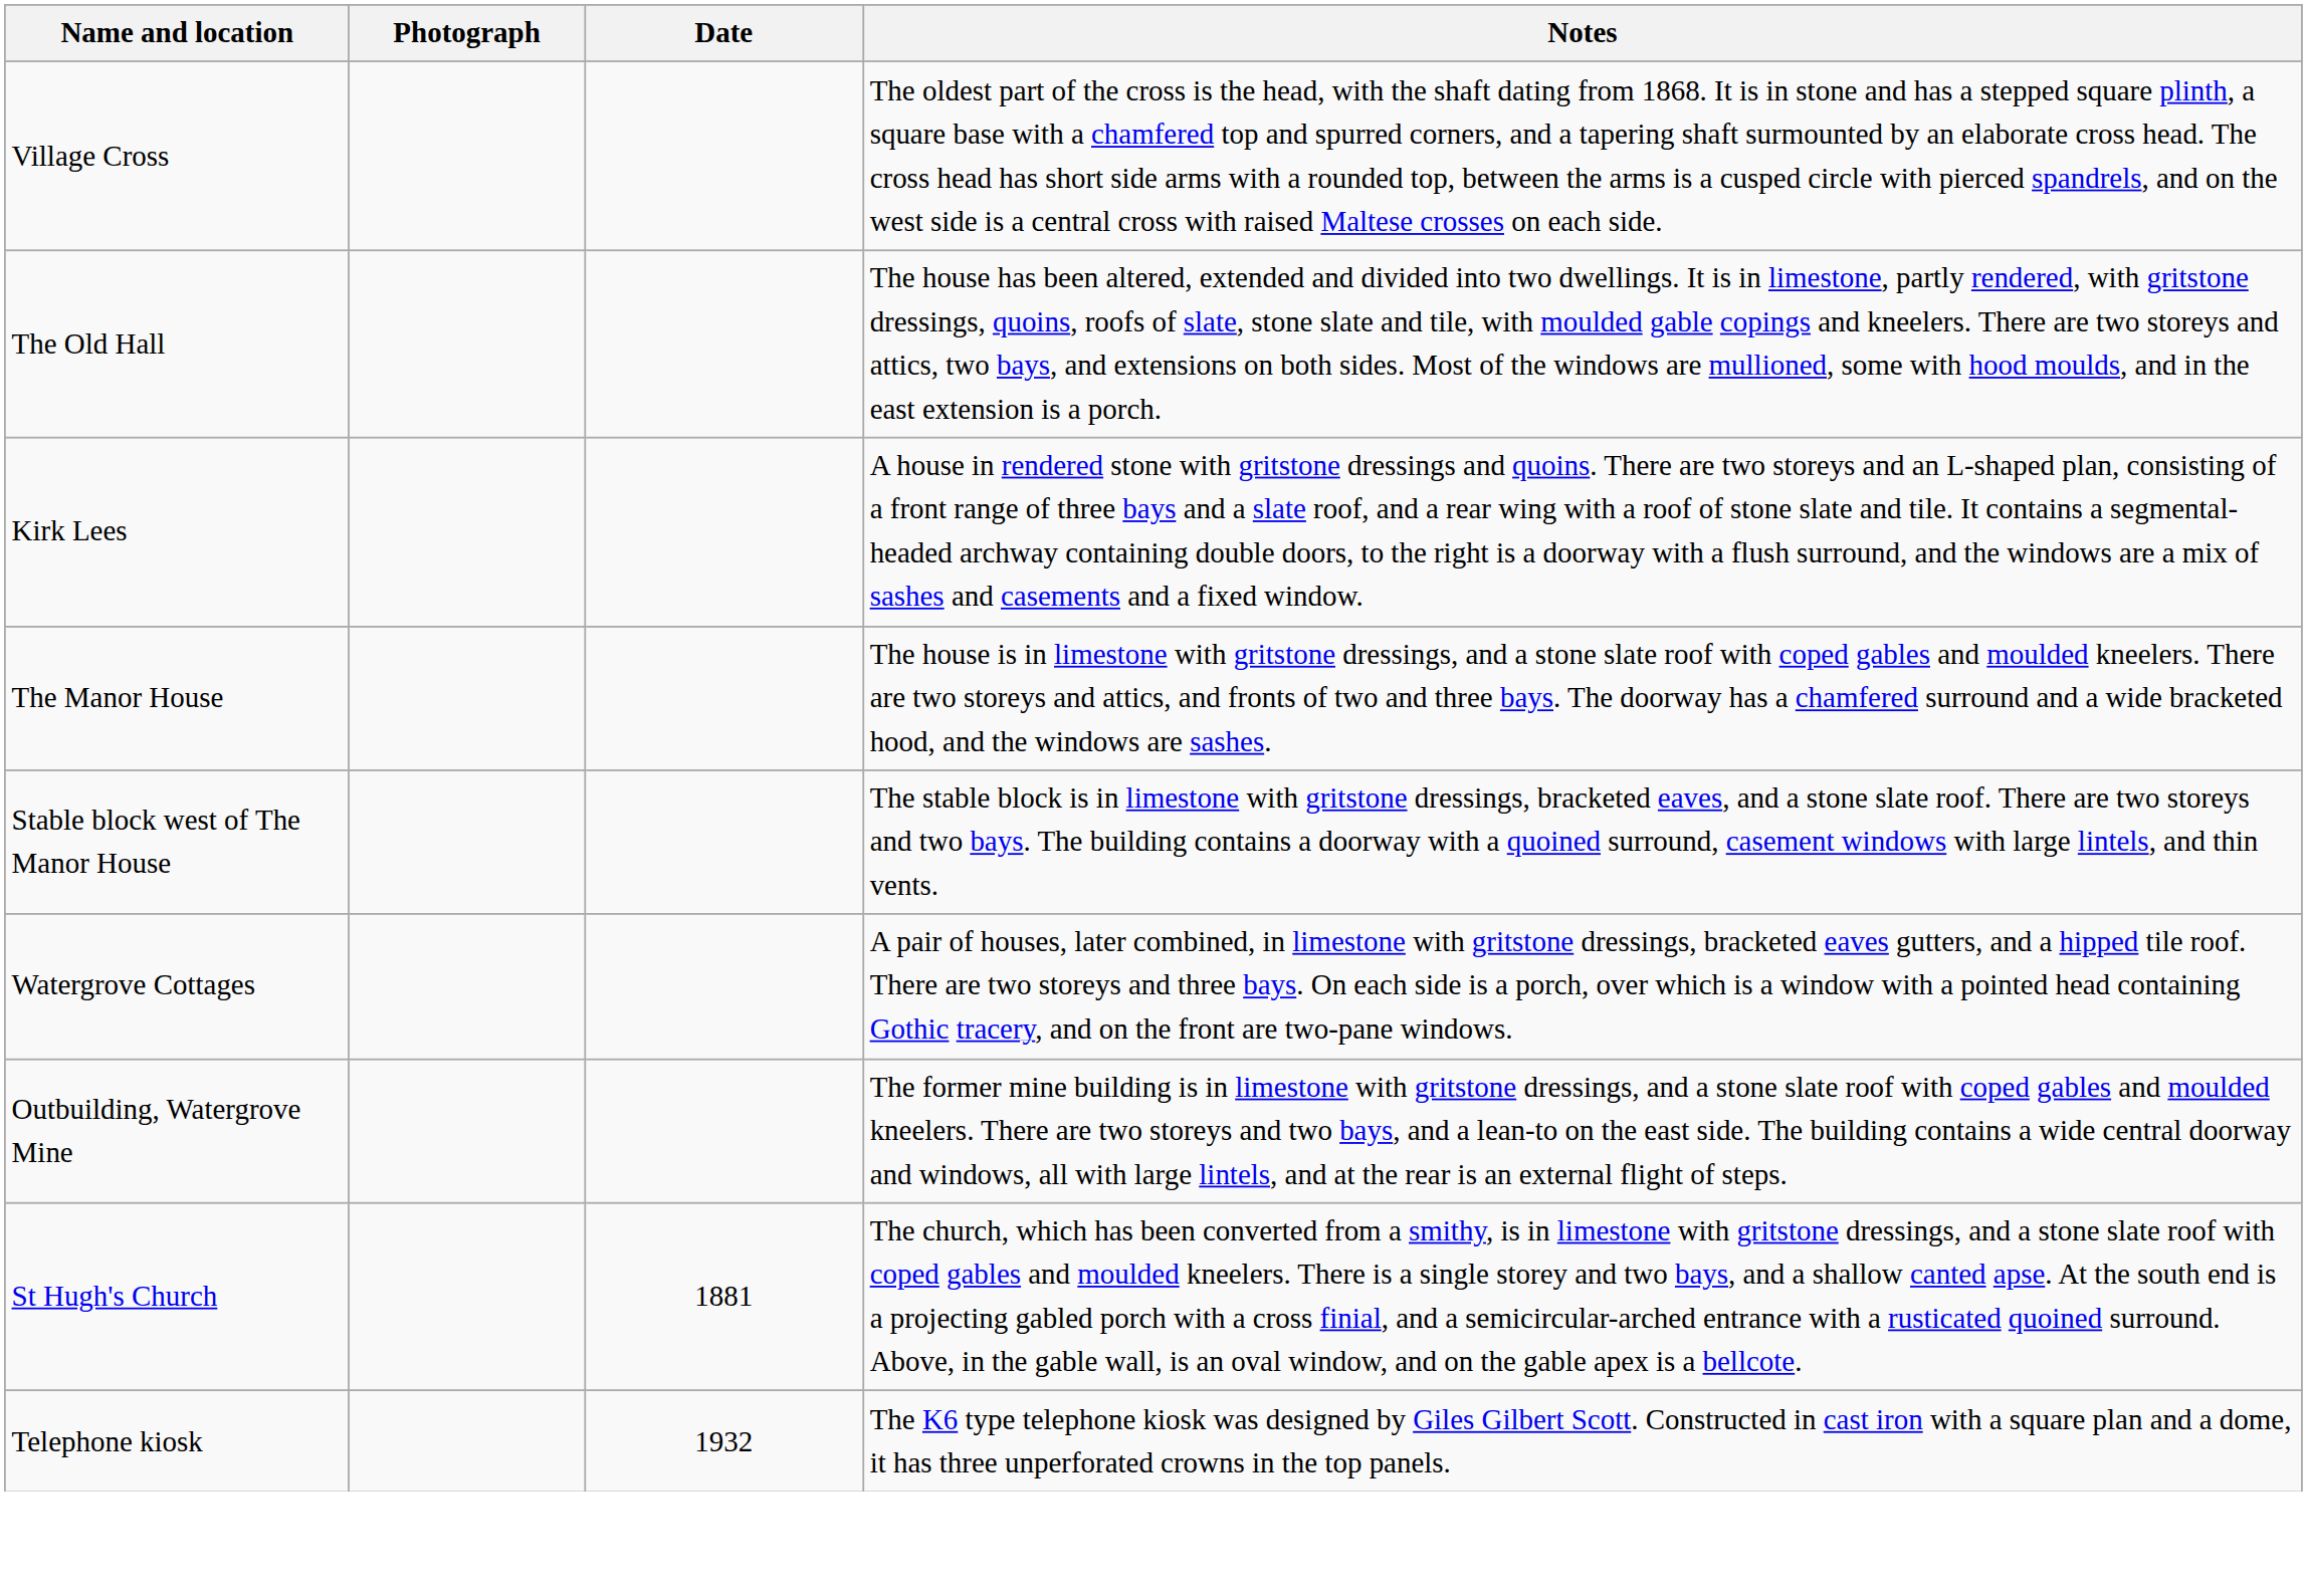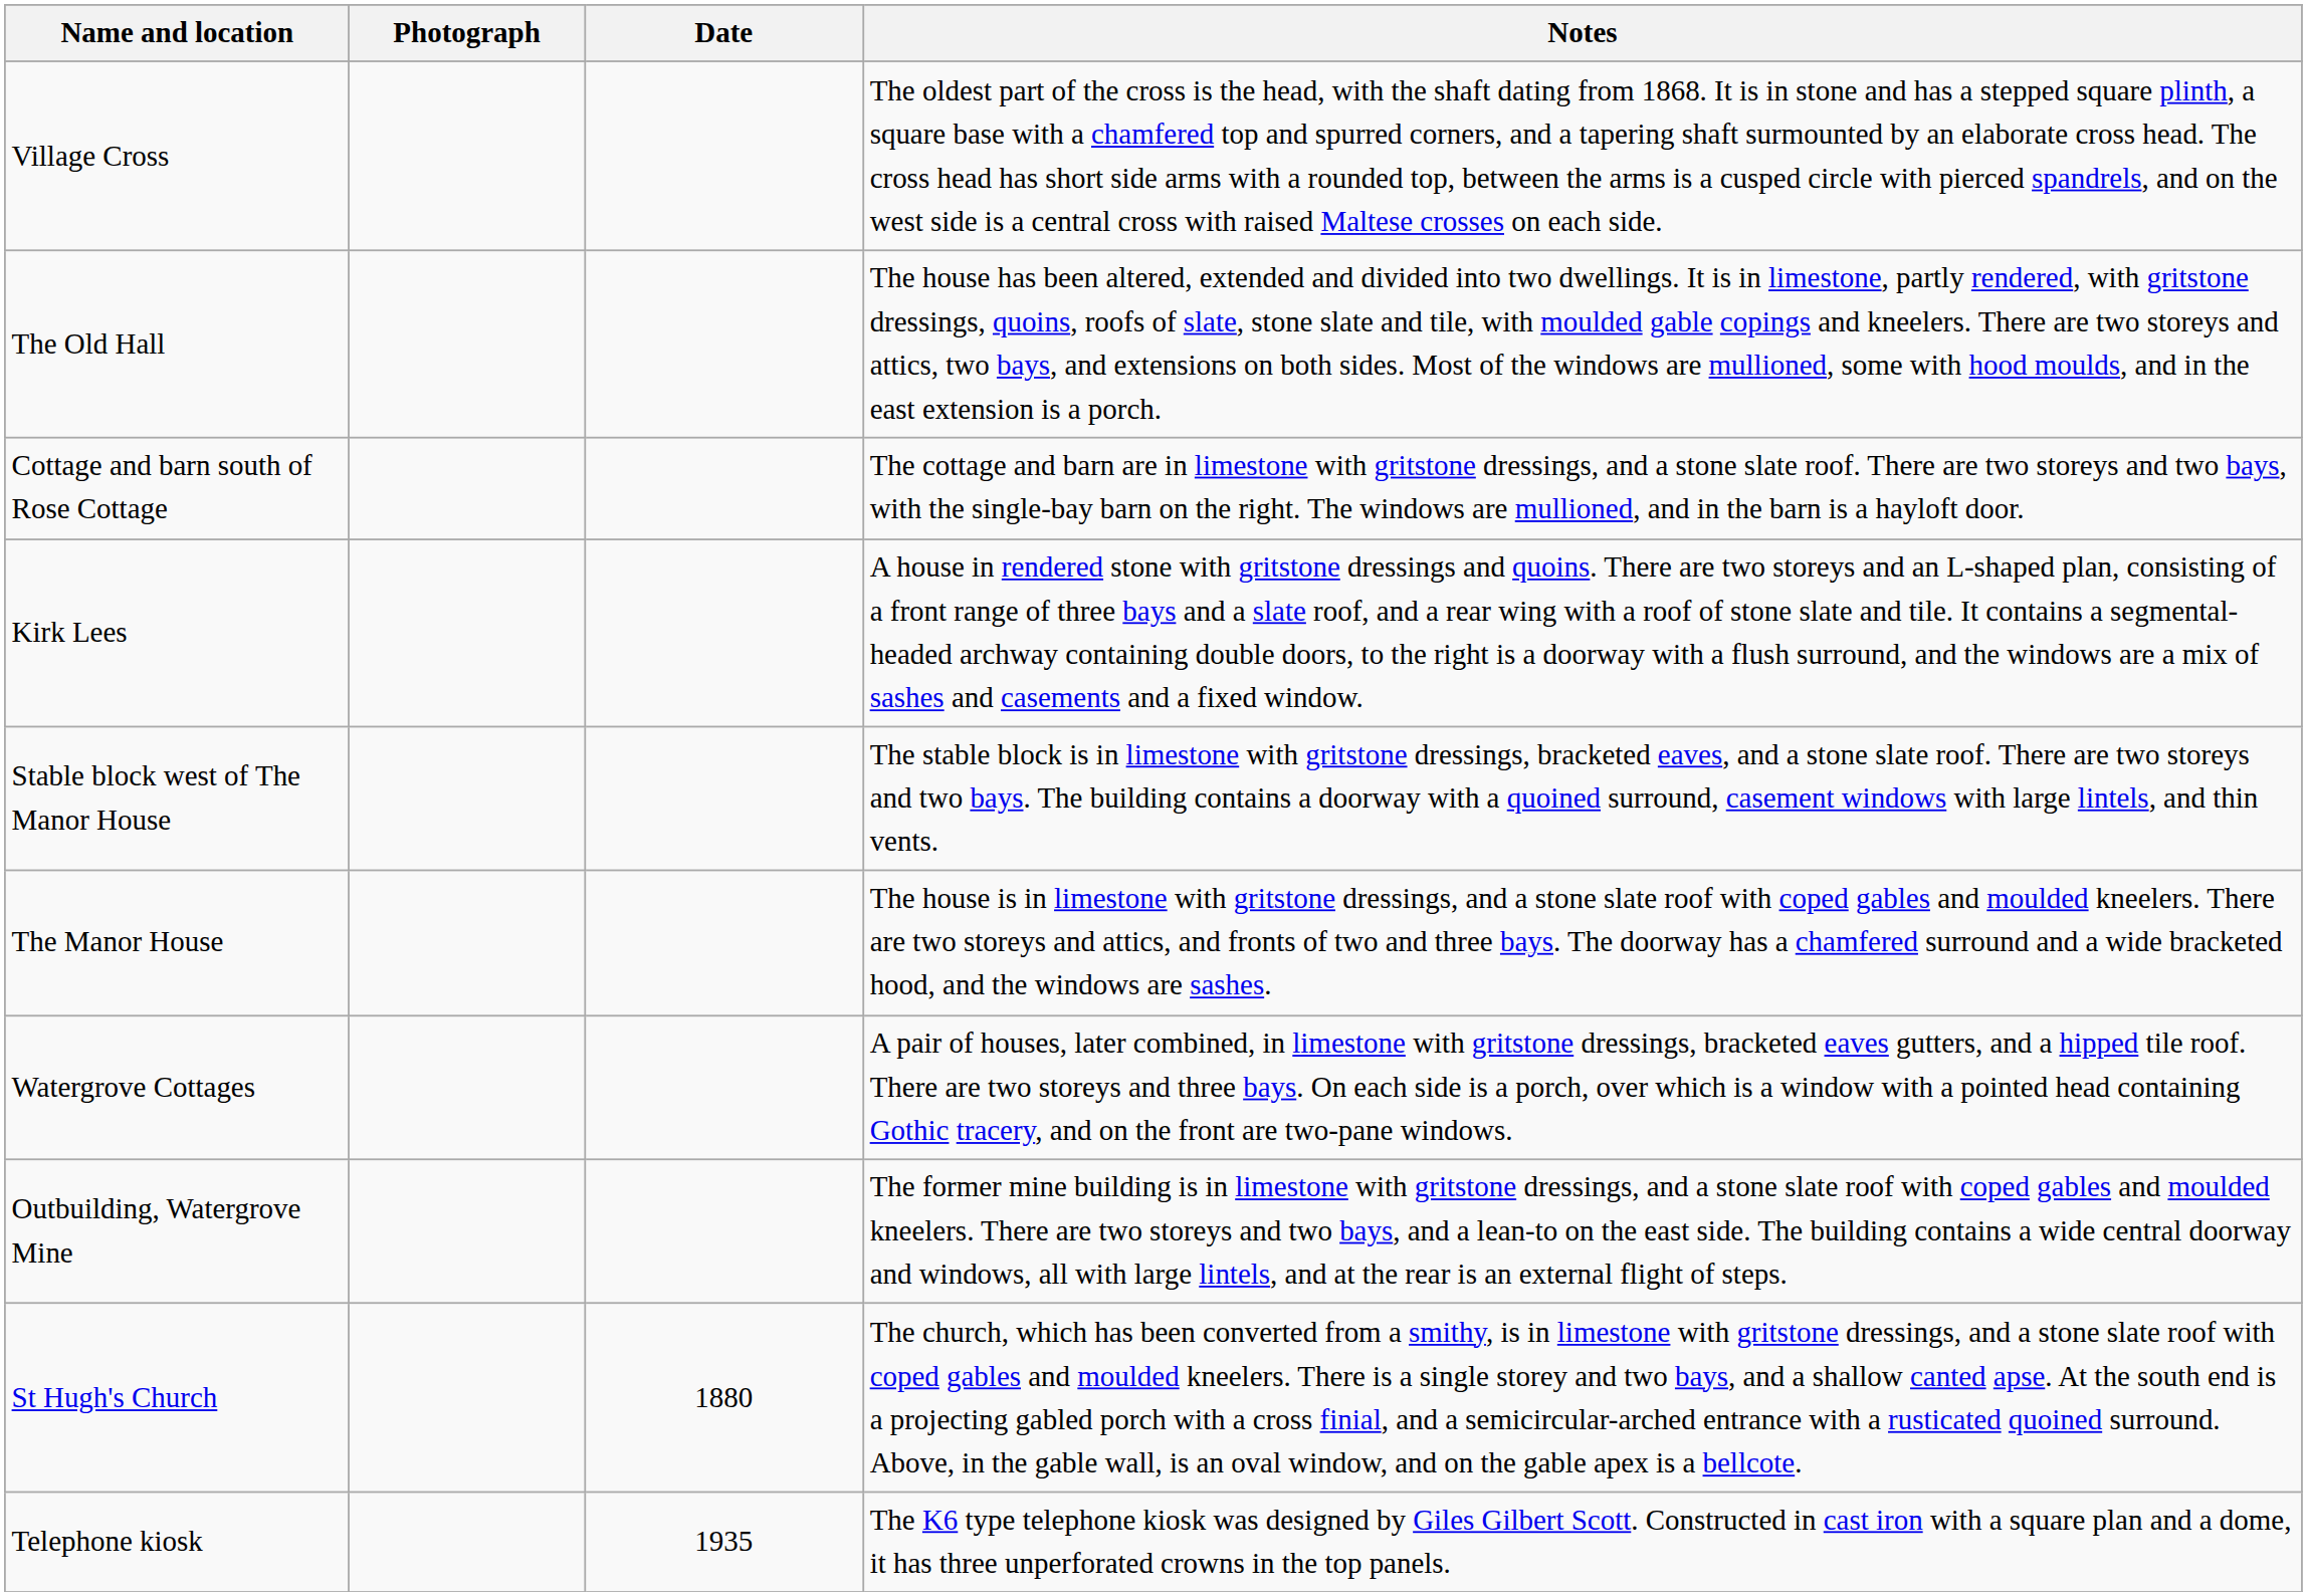+ row: Cottage and barn south of Rose Cottage | The cottage and barn are in limestone with gritstone dressings, and a stone slate roof. There are two storeys and two bays, with the single-bay barn on the right. The windows are mullioned, and in the barn is a hayloft door.
rows swapped: The Manor House <-> Stable block west of The Manor House
St Hugh's Church | Date: 1881 -> 1880
Telephone kiosk | Date: 1932 -> 1935
